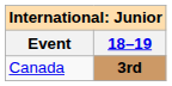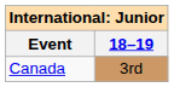Canada | 18–19: bold -> normal
